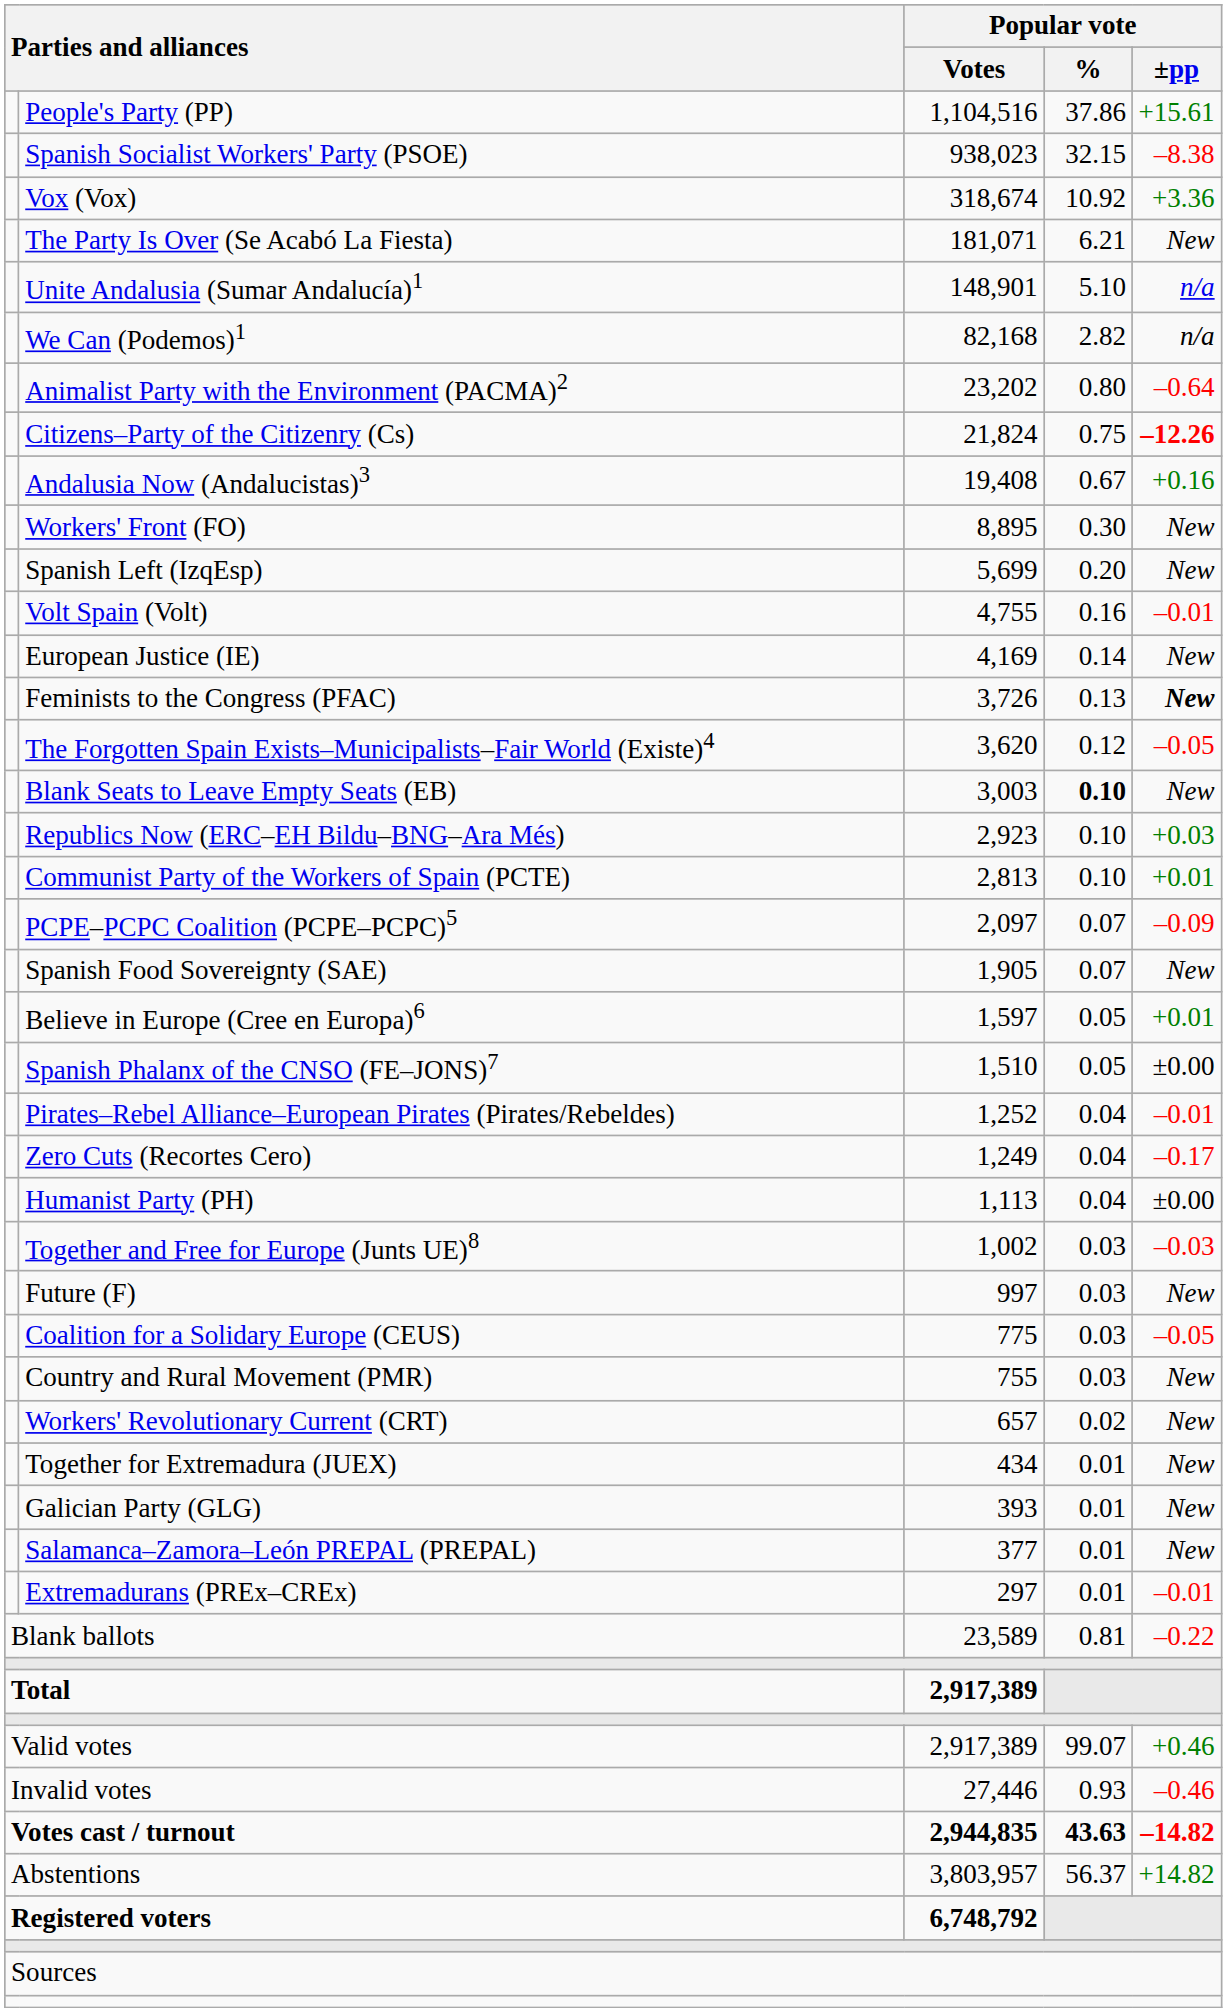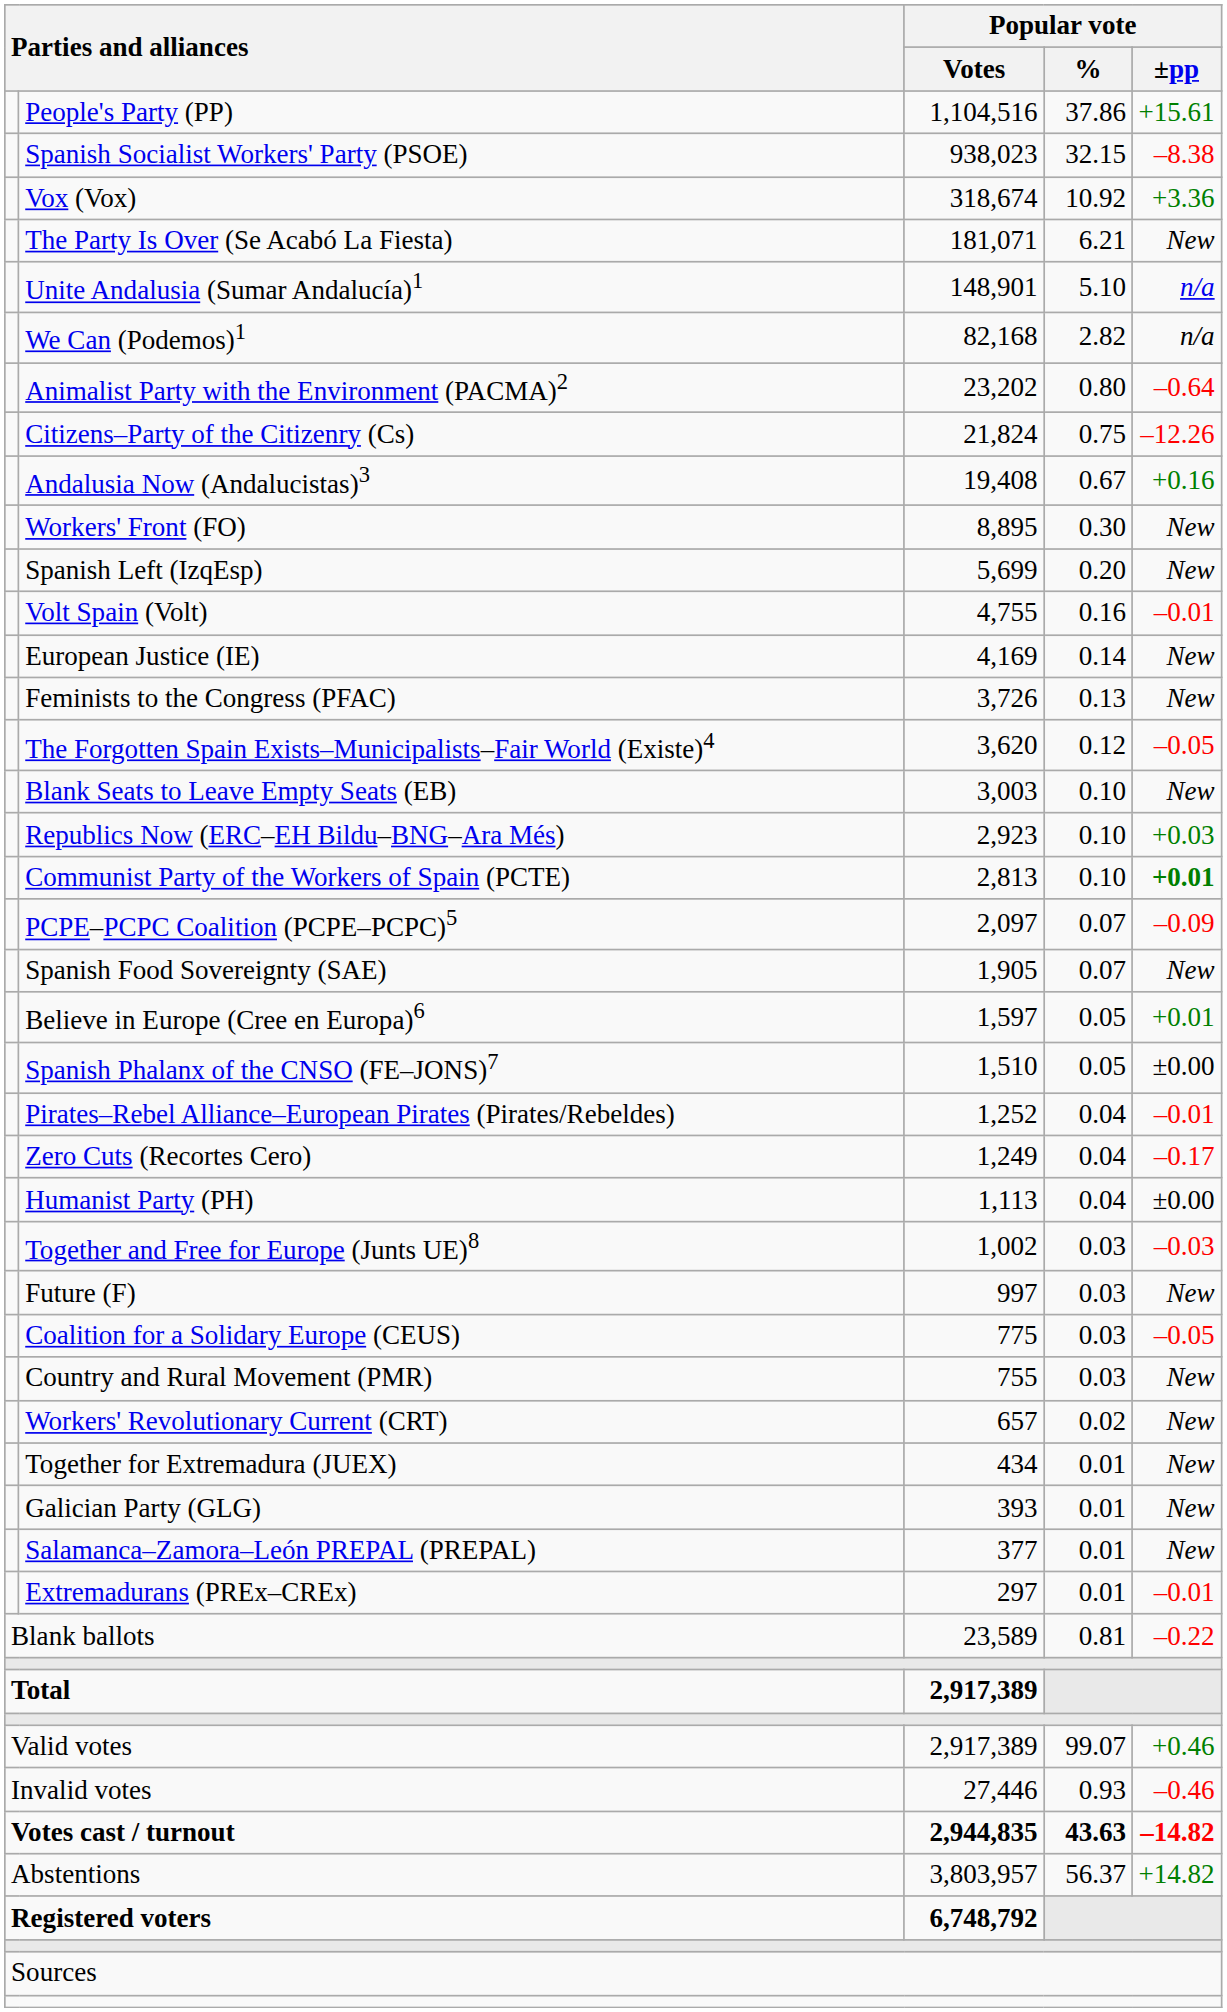Citizens–Party of the Citizenry (Cs) | Popular vote / ±pp: bold -> normal
Feminists to the Congress (PFAC) | Popular vote / ±pp: bold -> normal
Blank Seats to Leave Empty Seats (EB) | Popular vote / %: bold -> normal
Communist Party of the Workers of Spain (PCTE) | Popular vote / ±pp: normal -> bold
